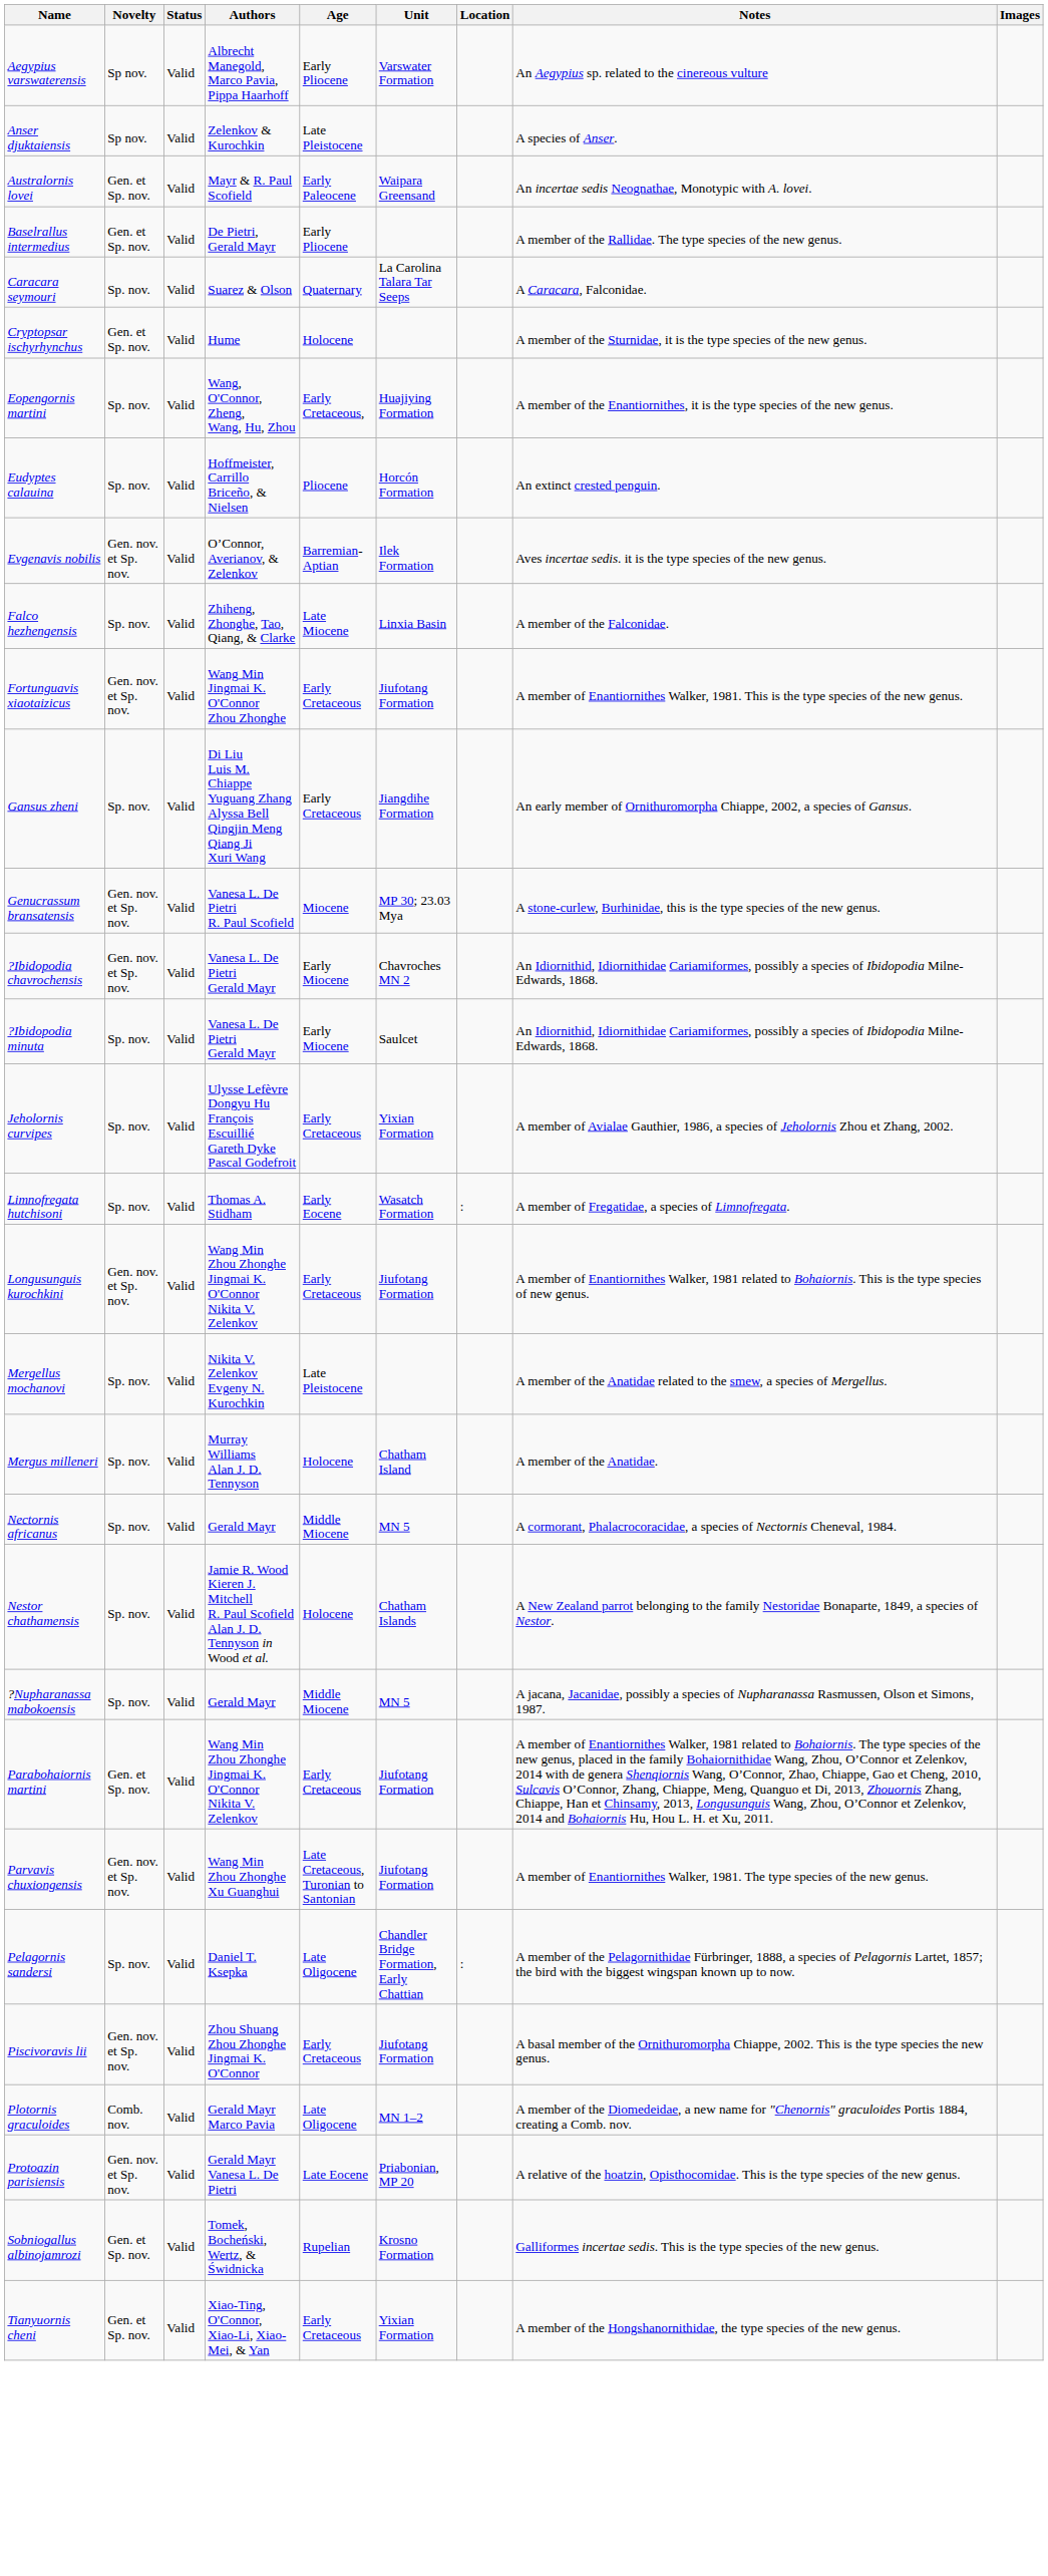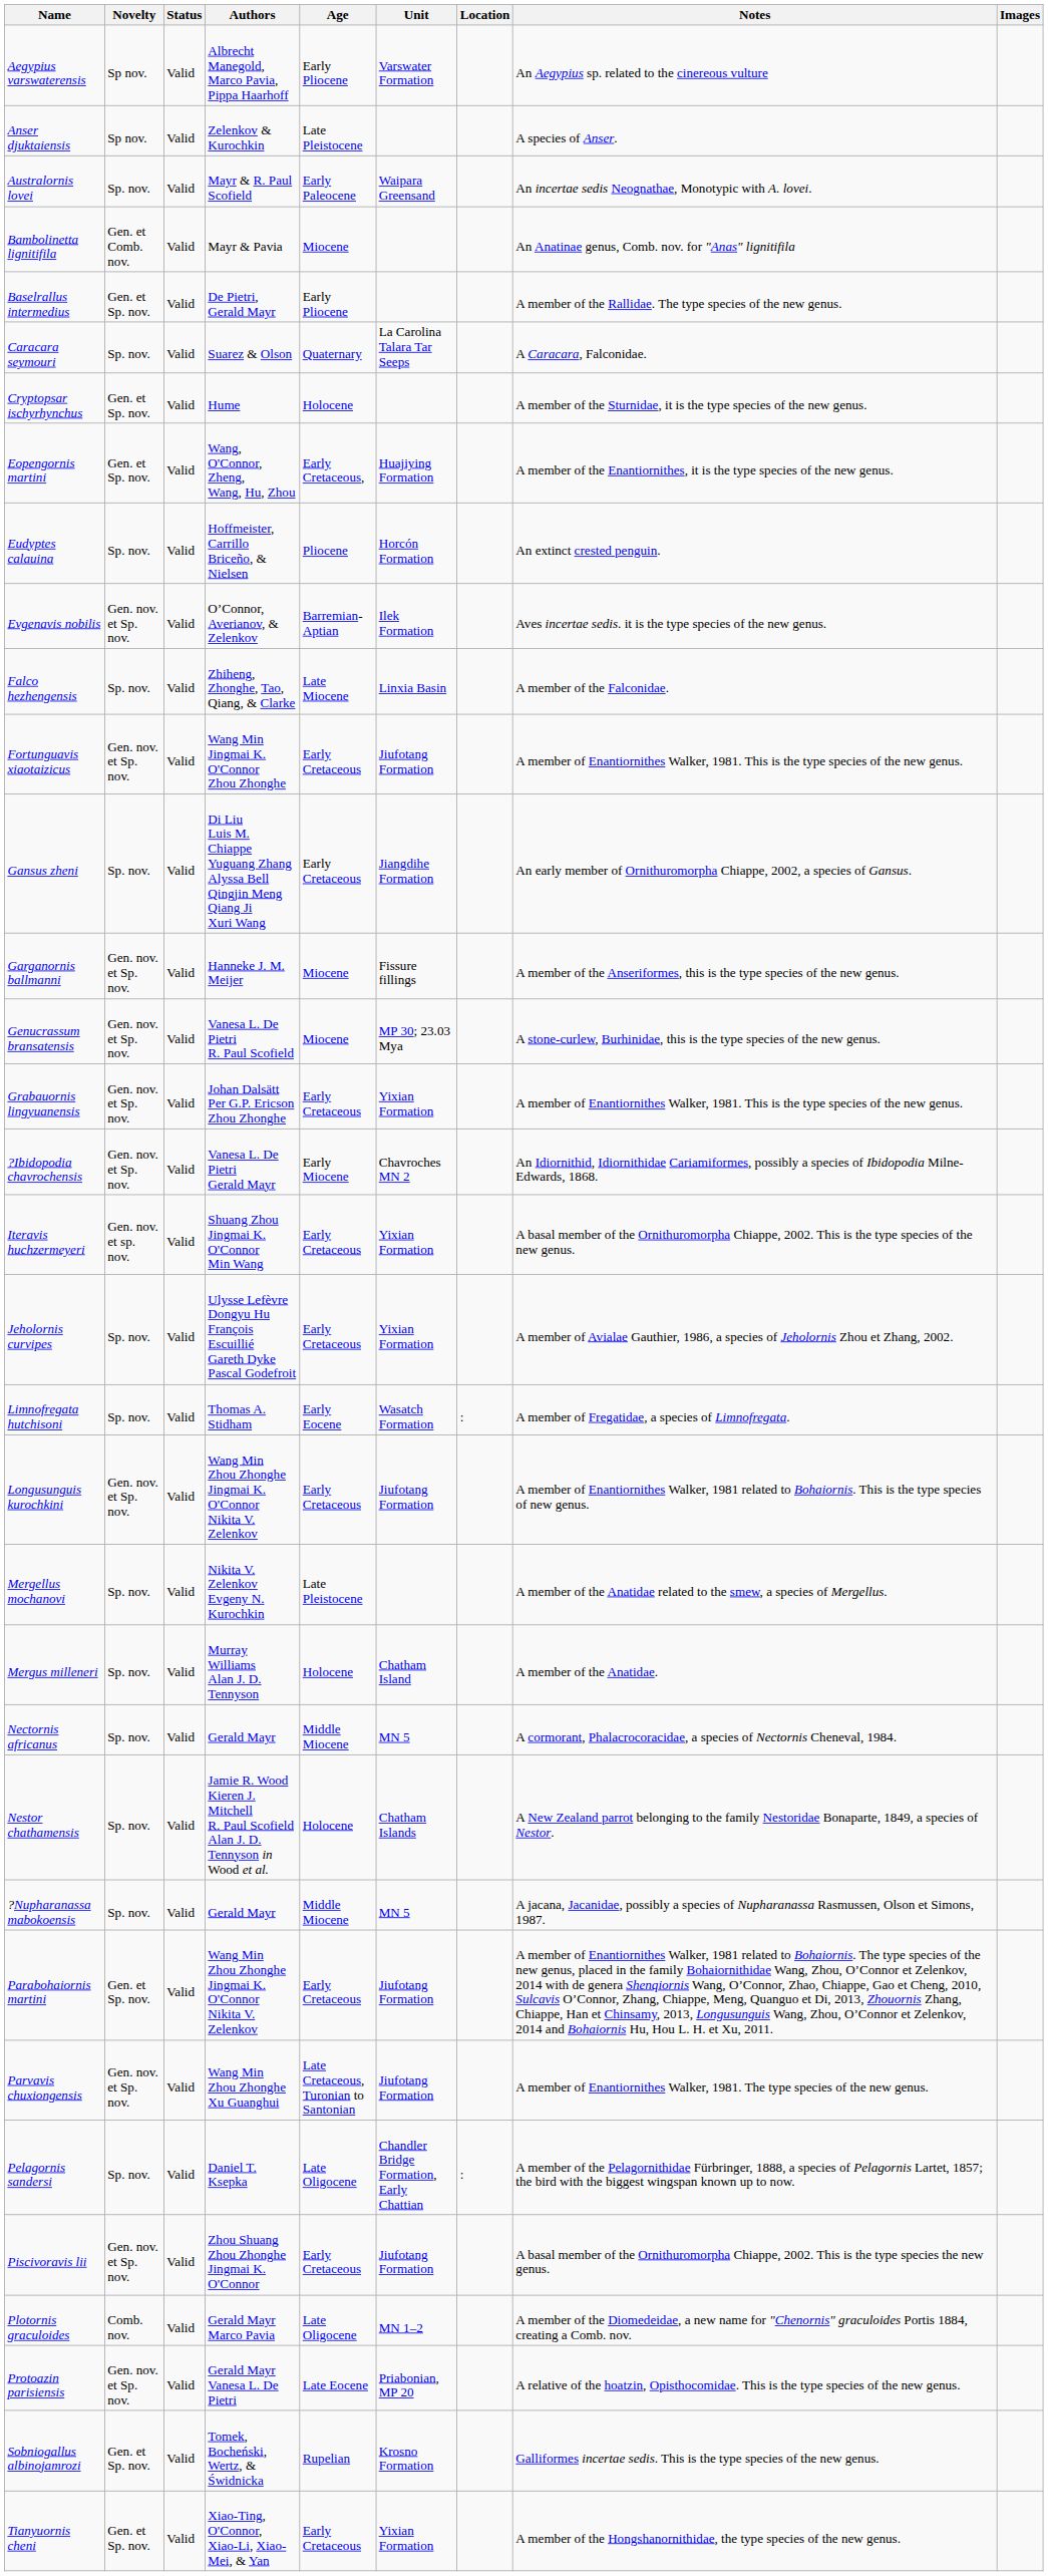Australornis lovei | Novelty: Gen. et Sp. nov. -> Sp. nov.
+ row: Bambolinetta lignitifila | Gen. et Comb. nov. | Valid | Mayr & Pavia | Miocene | An Anatinae genus, Comb. nov. for "Anas" lignitifila
Eopengornis martini | Novelty: Sp. nov. -> Gen. et Sp. nov.
+ row: Garganornis ballmanni | Gen. nov. et Sp. nov. | Valid | Hanneke J. M. Meijer | Miocene | Fissure fillings | A member of the Anseriformes, this is the type species of the new genus.
+ row: Grabauornis lingyuanensis | Gen. nov. et Sp. nov. | Valid | Johan Dalsätt Per G.P. Ericson Zhou Zhonghe | Early Cretaceous | Yixian Formation | A member of Enantiornithes Walker, 1981. This is the type species of the new genus.
- row: ?Ibidopodia minuta | Sp. nov. | Valid | Vanesa L. De Pietri Gerald Mayr | Early Miocene | Saulcet | An Idiornithid, Idiornithidae Cariamiformes, possibly a species of Ibidopodia Milne-Edwards, 1868.
+ row: Iteravis huchzermeyeri | Gen. nov. et sp. nov. | Valid | Shuang Zhou Jingmai K. O'Connor Min Wang | Early Cretaceous | Yixian Formation | A basal member of the Ornithuromorpha Chiappe, 2002. This is the type species of the new genus.
